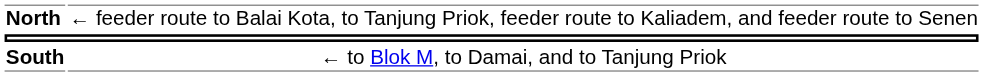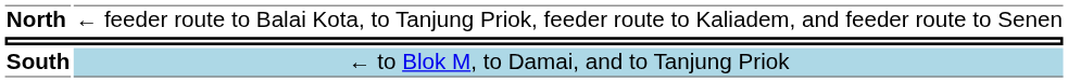South | column 2: no background -> lightblue background
